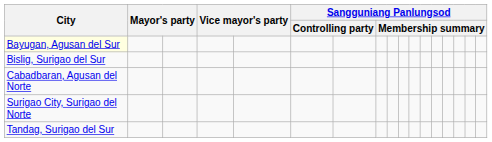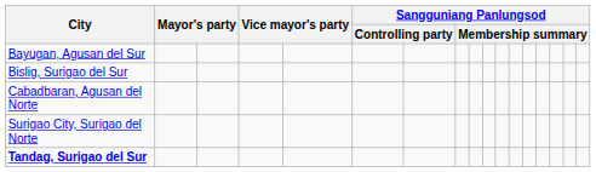Bayugan, Agusan del Sur | City: lightyellow background -> no background
Tandag, Surigao del Sur | City: normal -> bold
